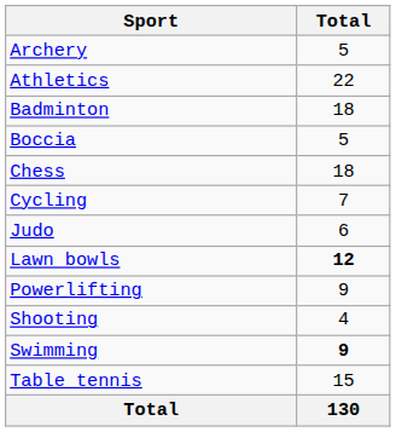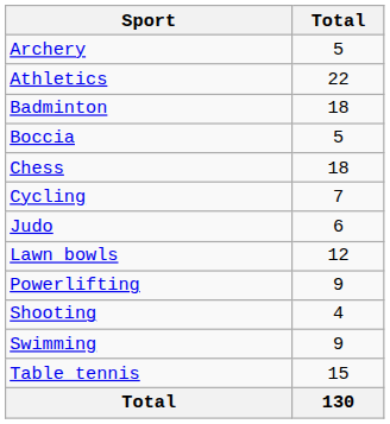Lawn bowls | Total: bold -> normal
Swimming | Total: bold -> normal
